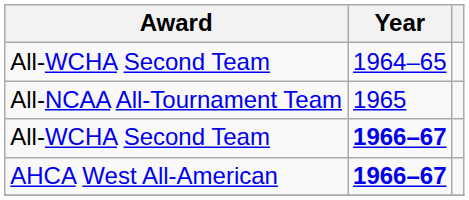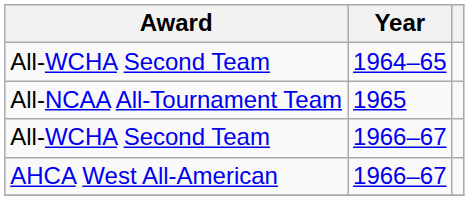row 4 | Year: bold -> normal
row 5 | Year: bold -> normal
